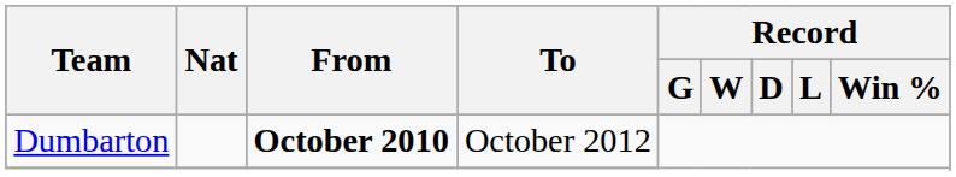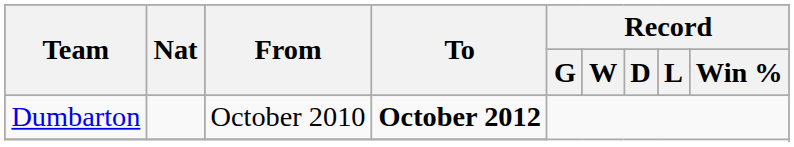Dumbarton | From: bold -> normal
Dumbarton | To: normal -> bold
